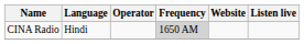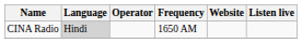CINA Radio | Language: no background -> lightgrey background
CINA Radio | Frequency: lightgrey background -> no background
